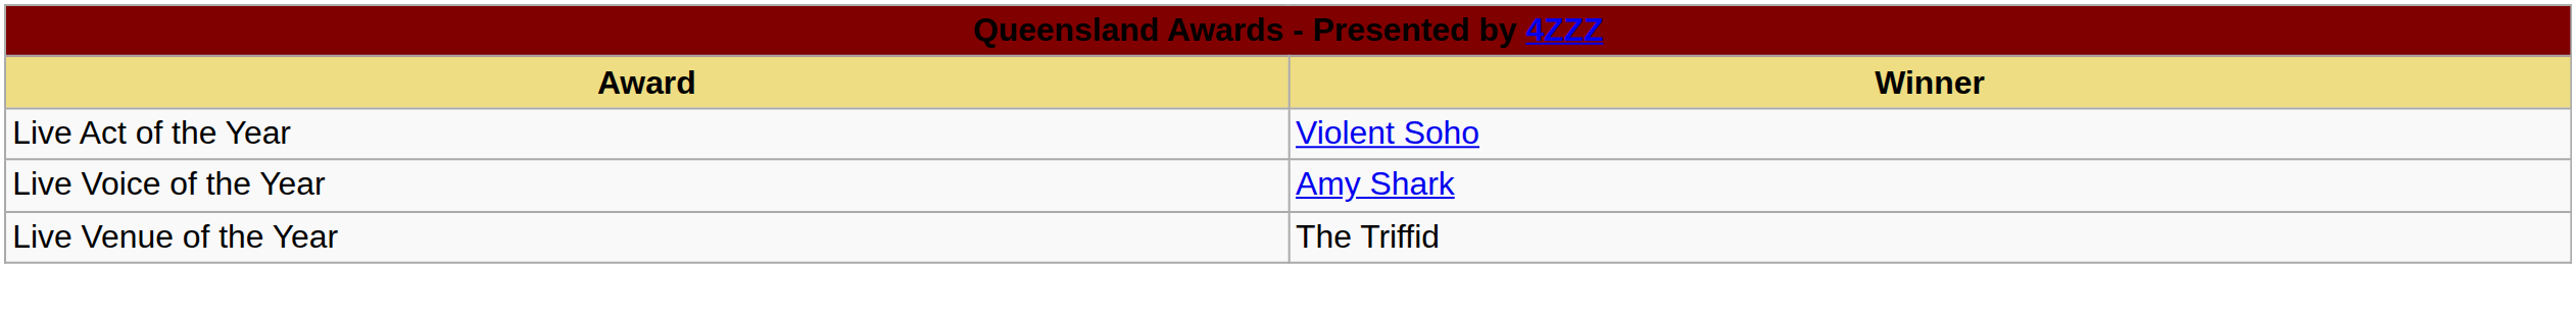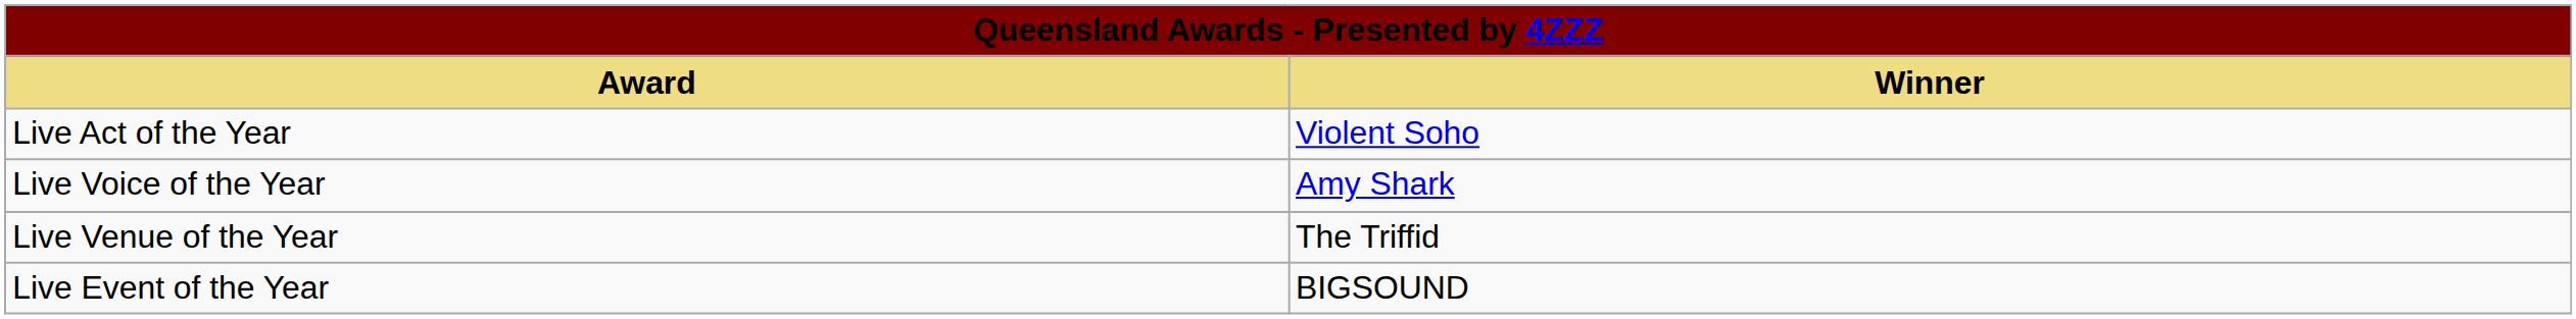+ row: Live Event of the Year | BIGSOUND
